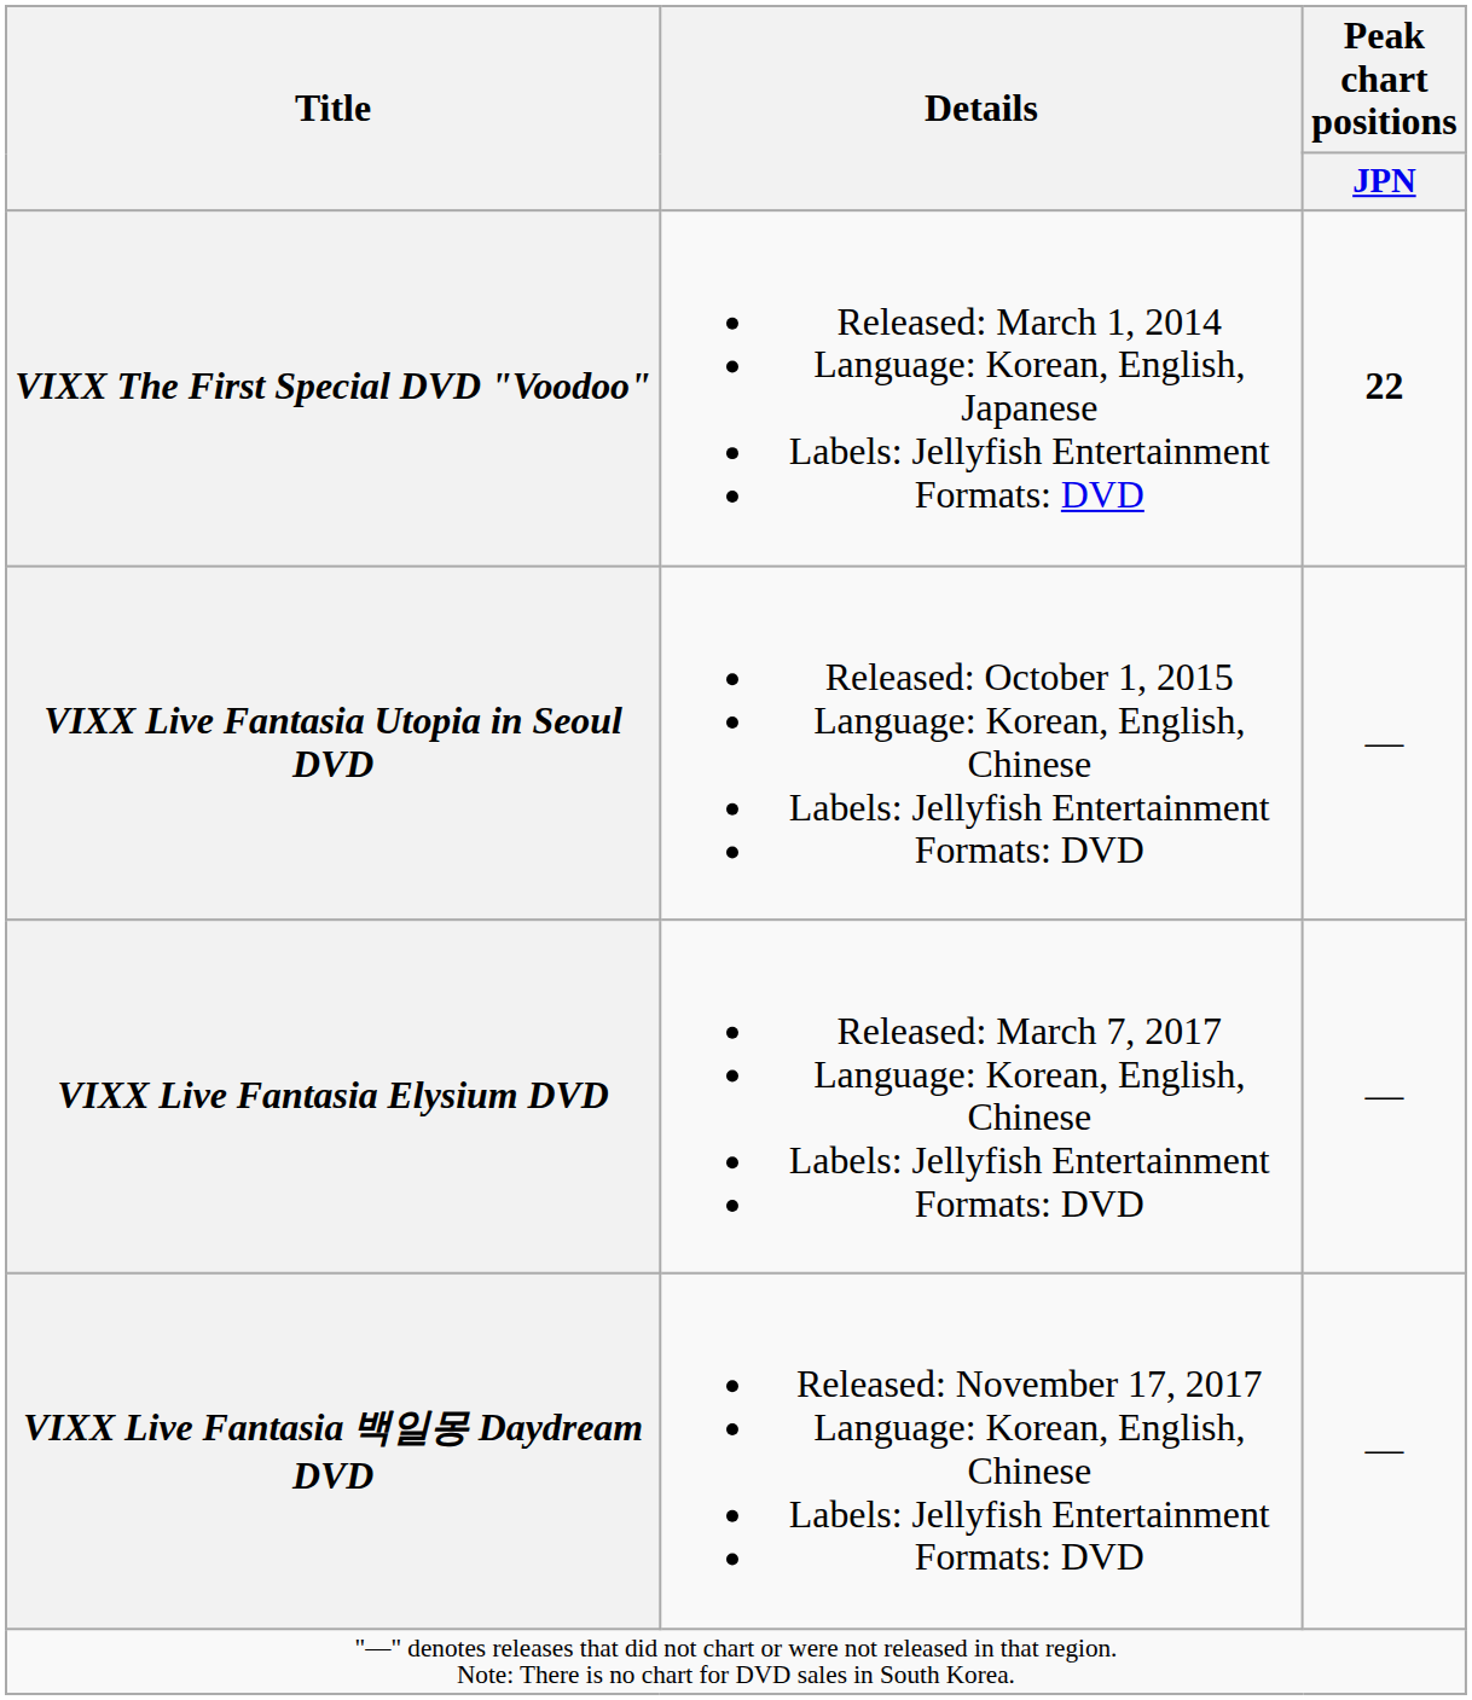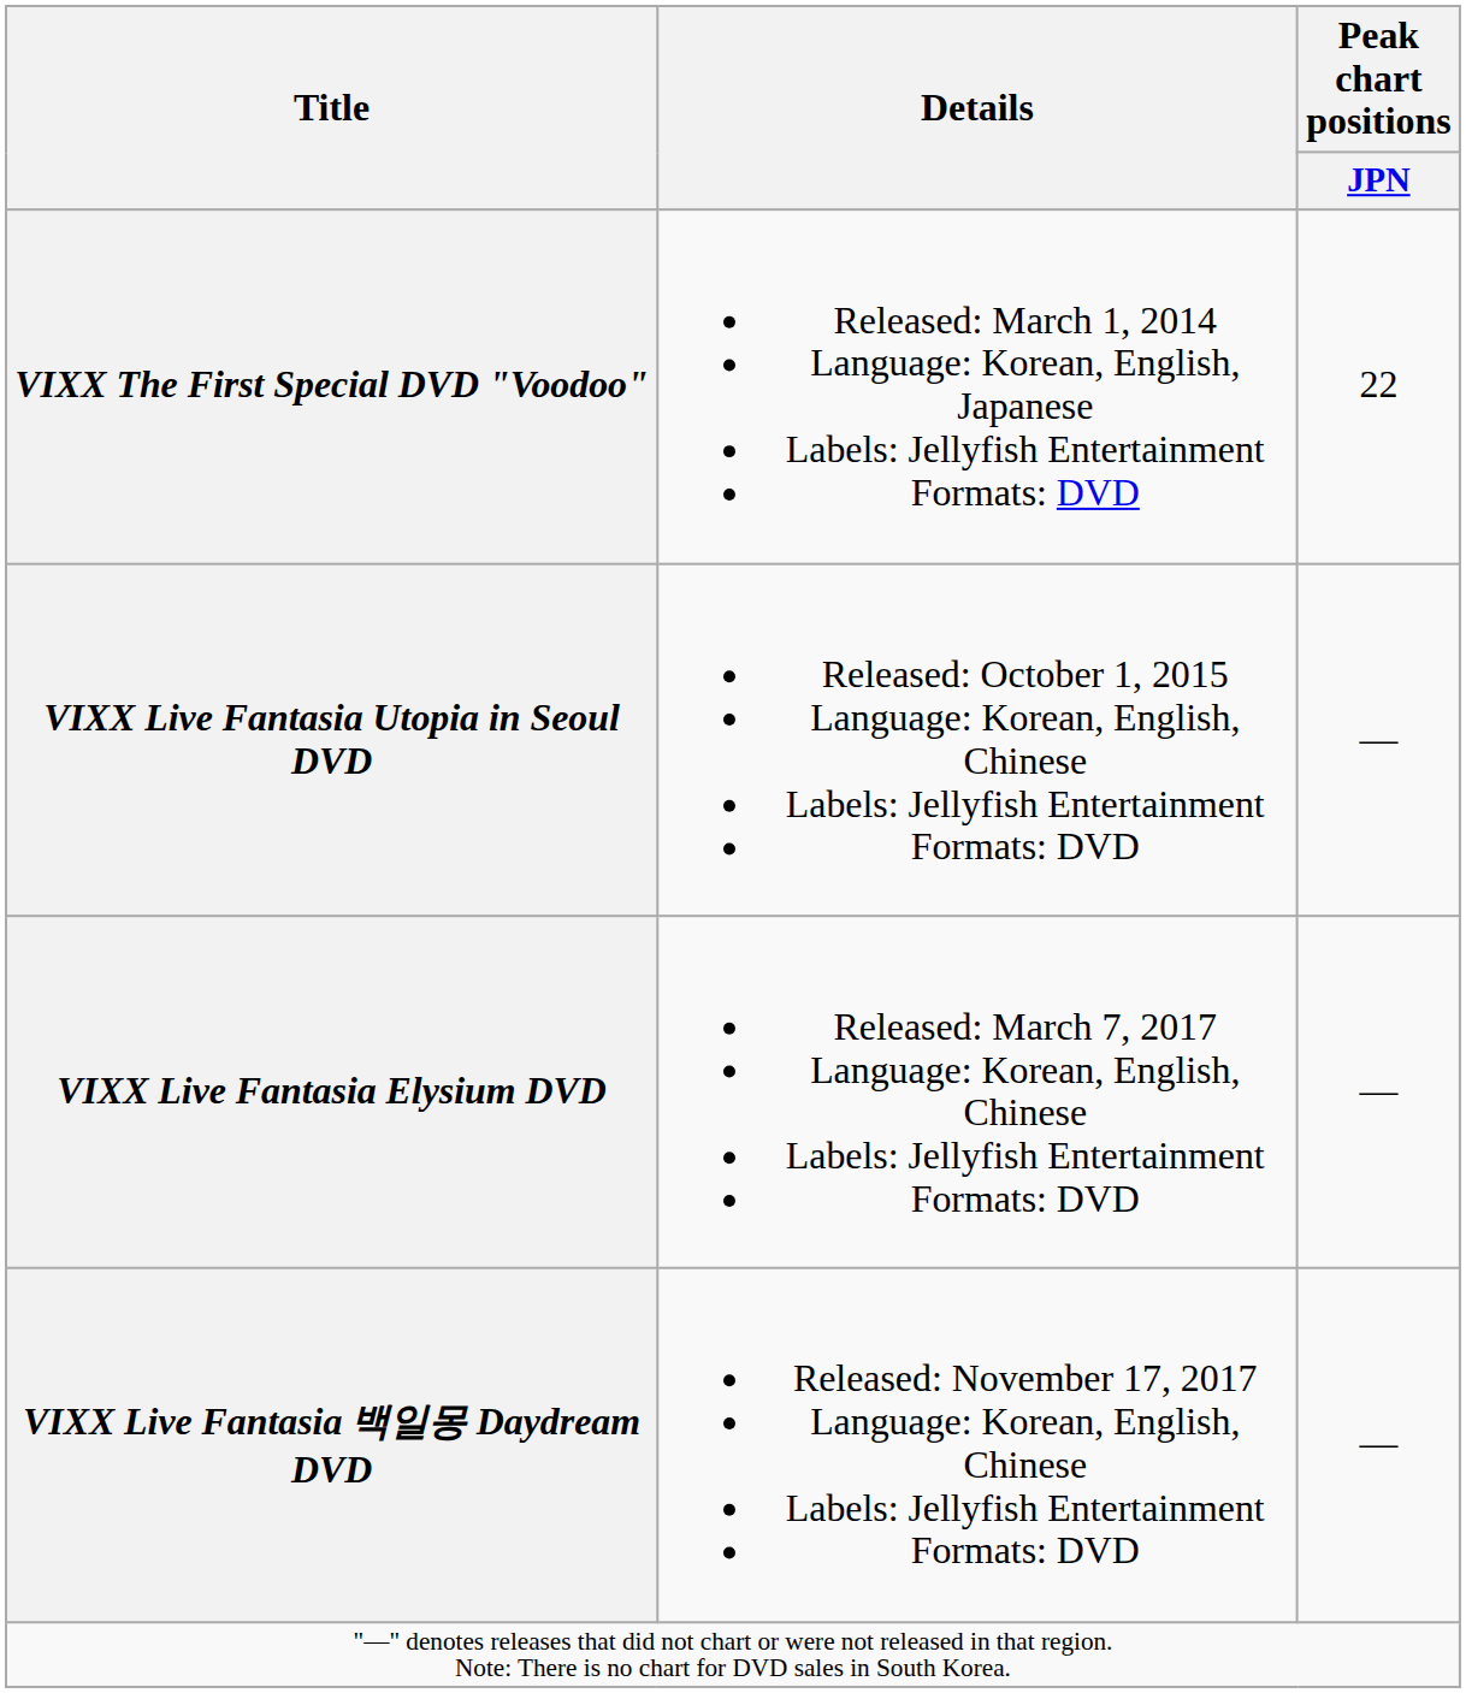VIXX The First Special DVD "Voodoo" | Peak chart positions / JPN: bold -> normal
